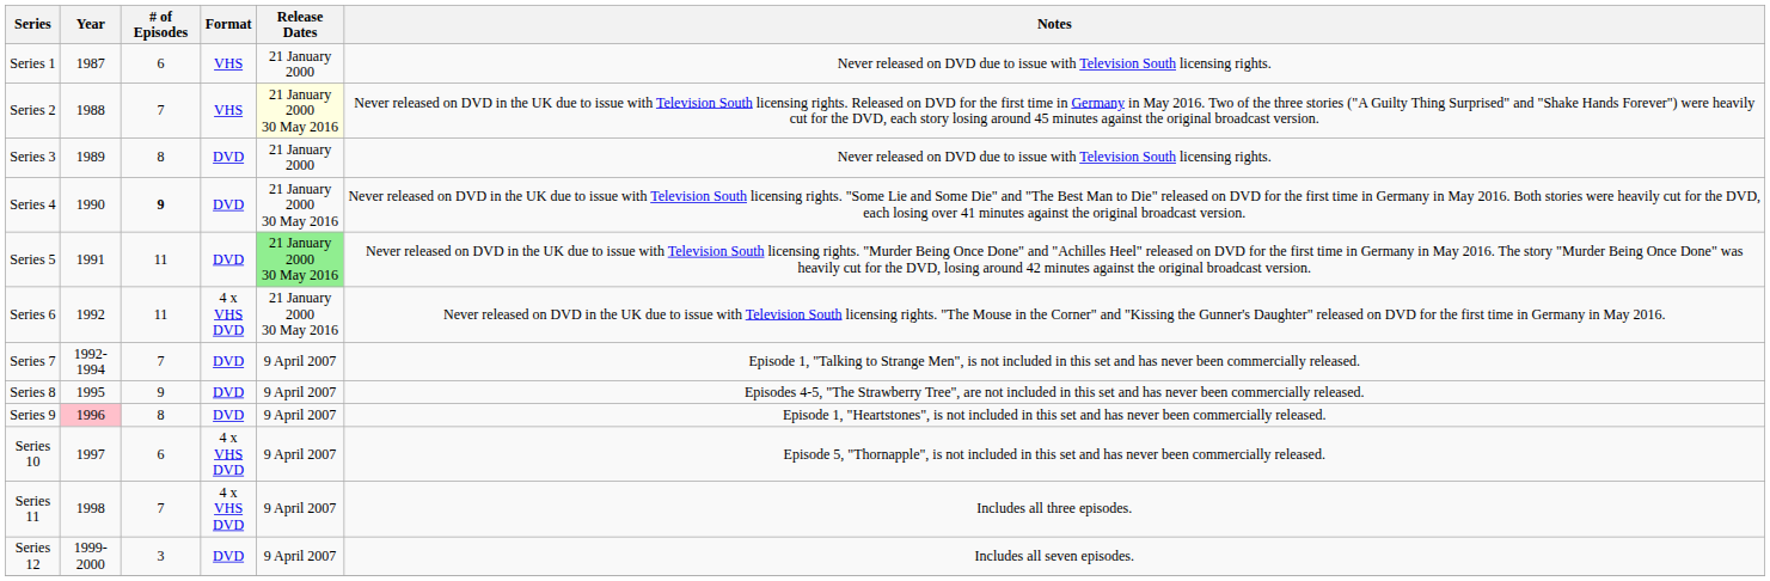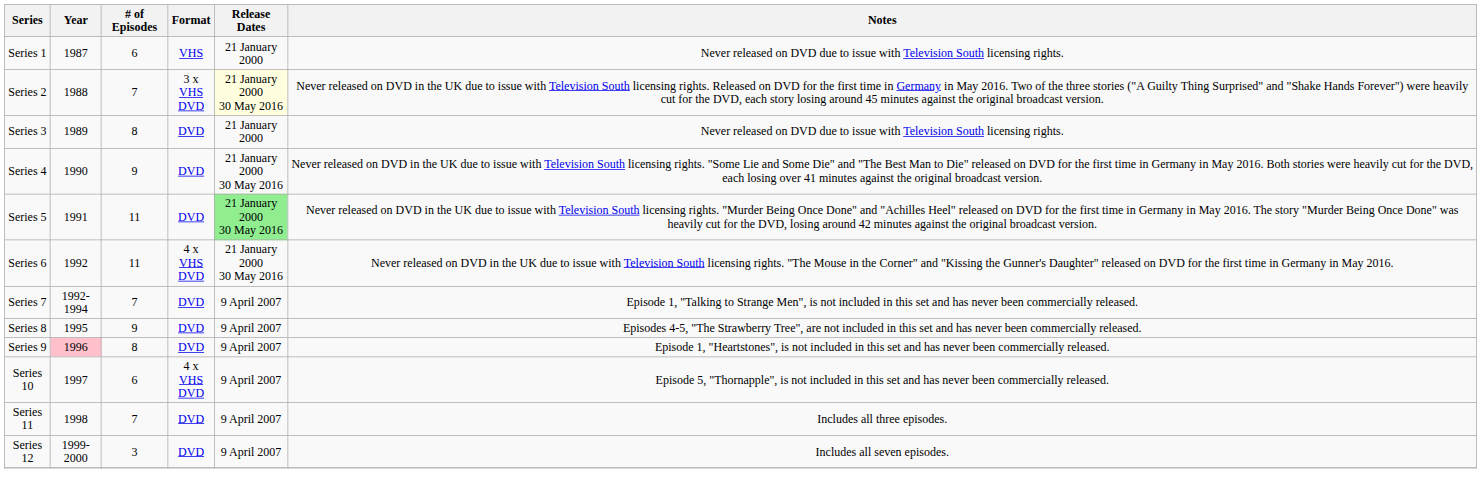Series 2 | Format: VHS -> 3 x VHS DVD
Series 4 | # of Episodes: bold -> normal
Series 11 | Format: 4 x VHS DVD -> DVD
